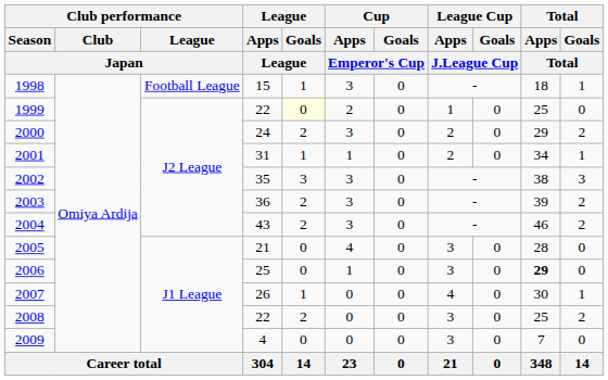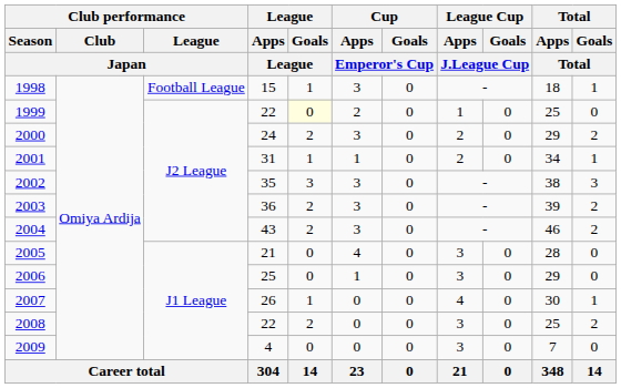2006 | Total / Apps / Total: bold -> normal
